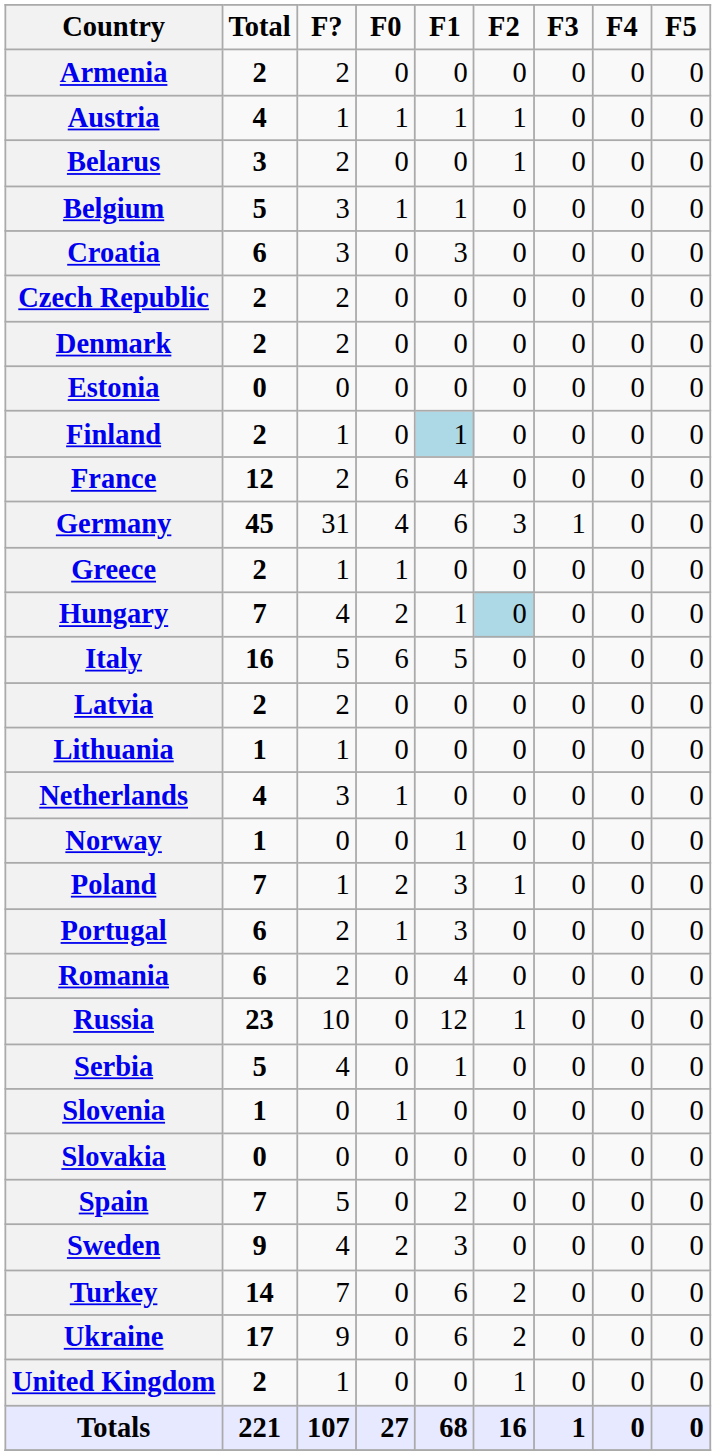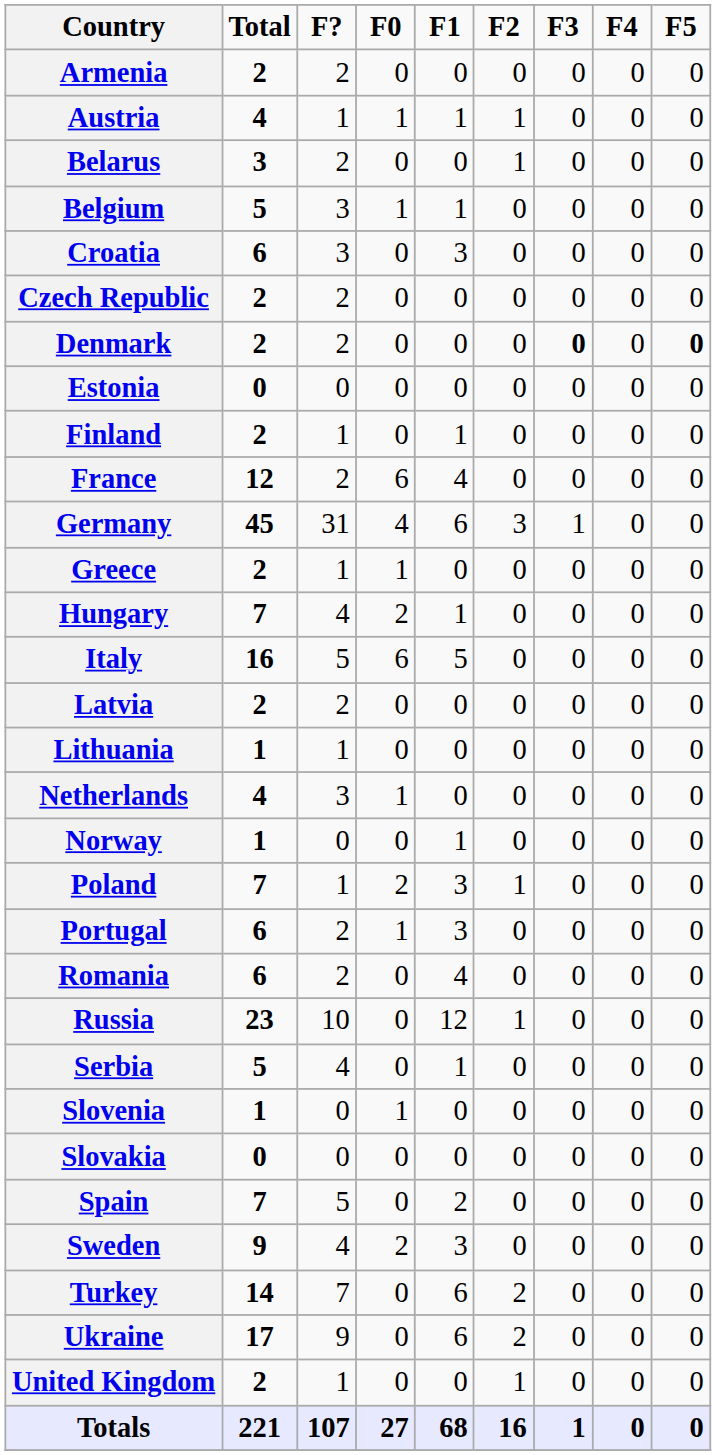Denmark | F3: normal -> bold
Denmark | F5: normal -> bold
Finland | F1: lightblue background -> no background
Hungary | F2: lightblue background -> no background
